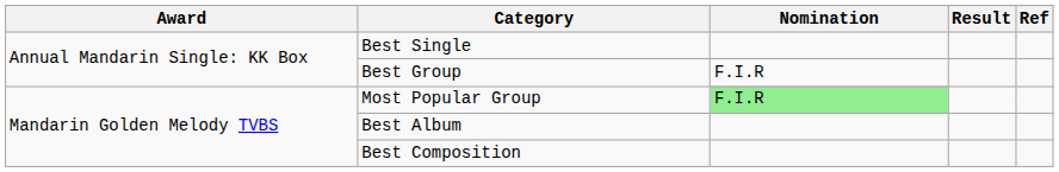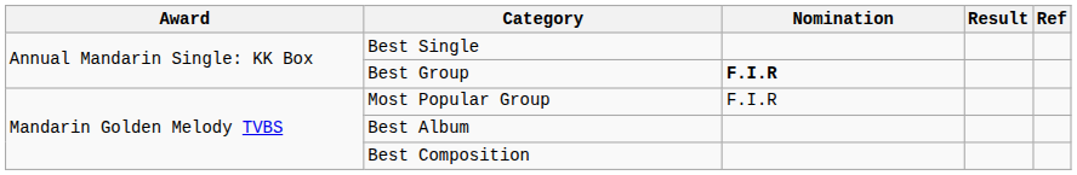Best Group | Nomination: normal -> bold
Most Popular Group | Nomination: lightgreen background -> no background
